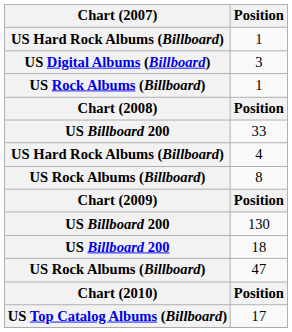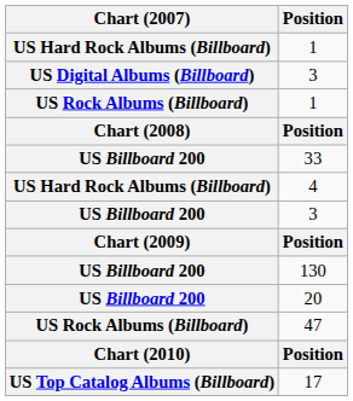row 8 | Chart (2007): US Rock Albums (Billboard) -> US Billboard 200
row 8 | Position: 8 -> 3
row 11 | Position: 18 -> 20
